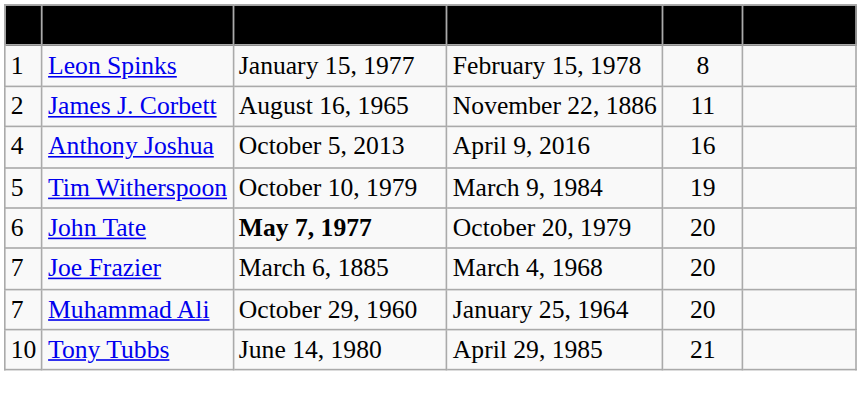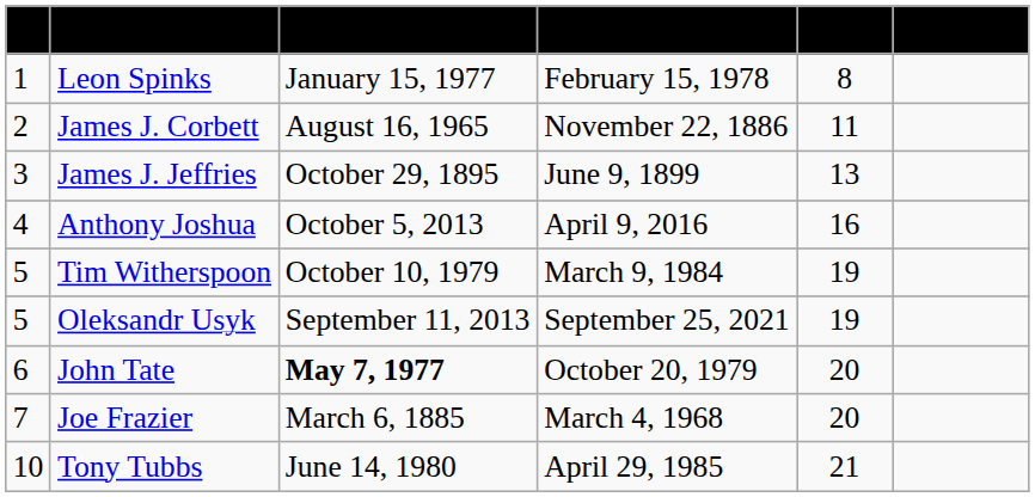+ row: 3 | James J. Jeffries | October 29, 1895 | June 9, 1899 | 13
+ row: 5 | Oleksandr Usyk | September 11, 2013 | September 25, 2021 | 19
- row: 7 | Muhammad Ali | October 29, 1960 | January 25, 1964 | 20
